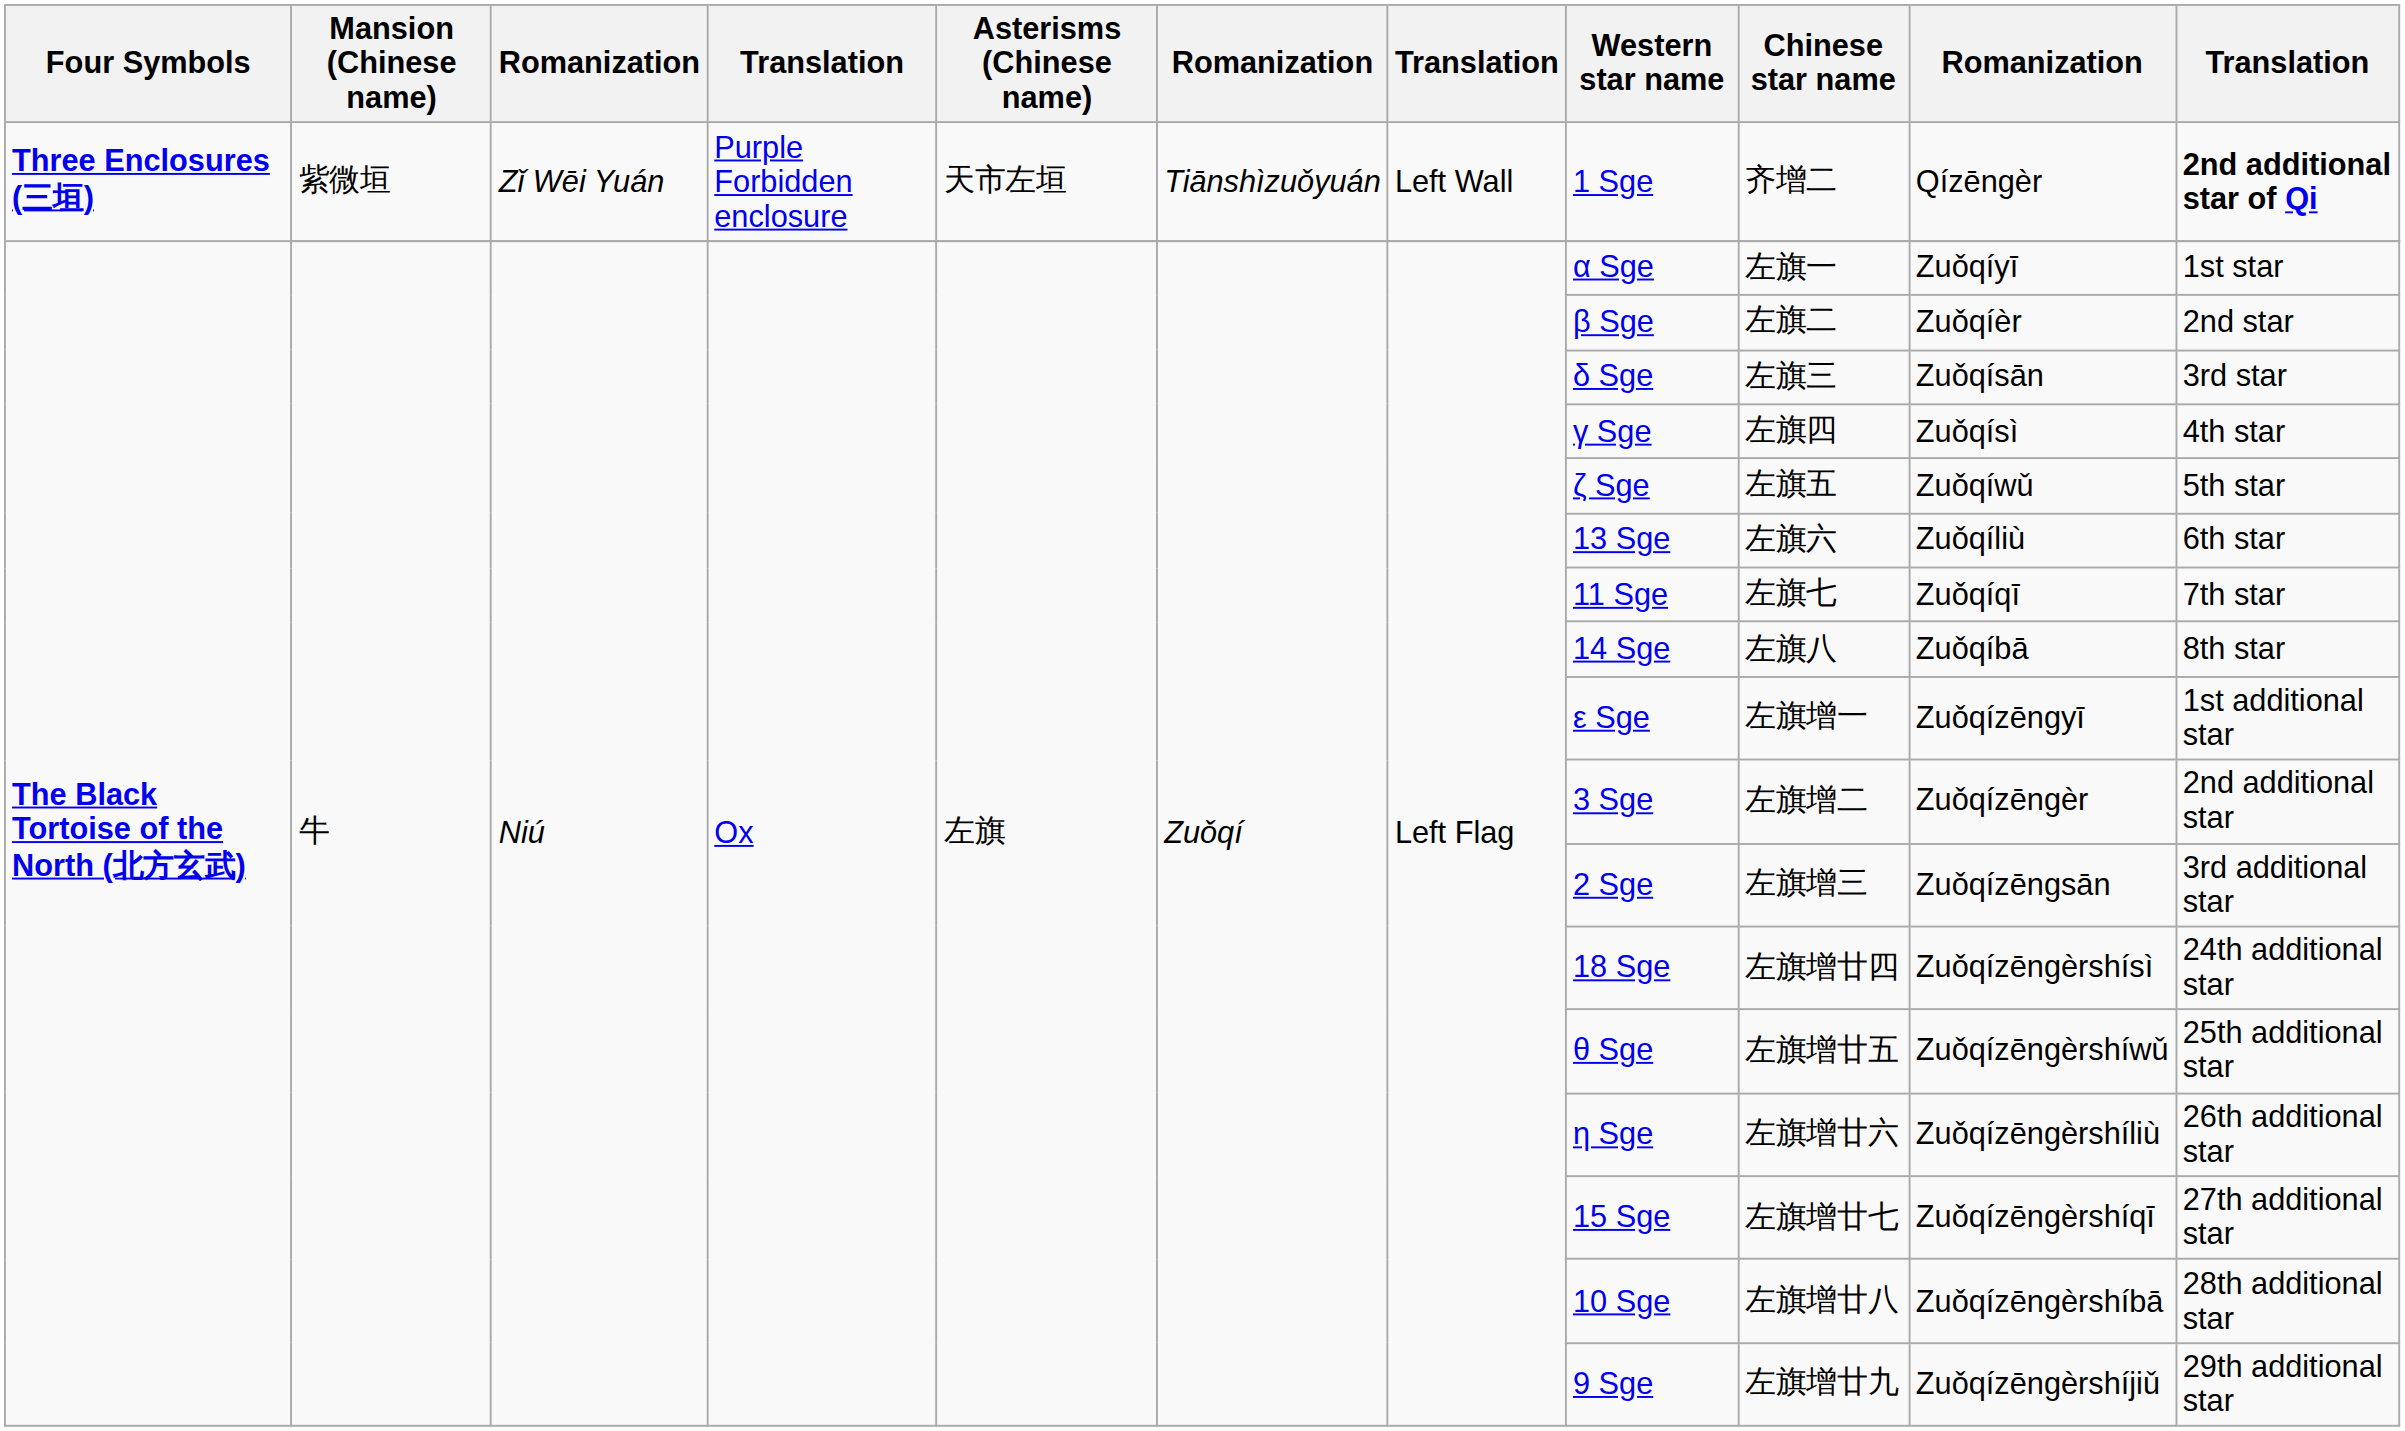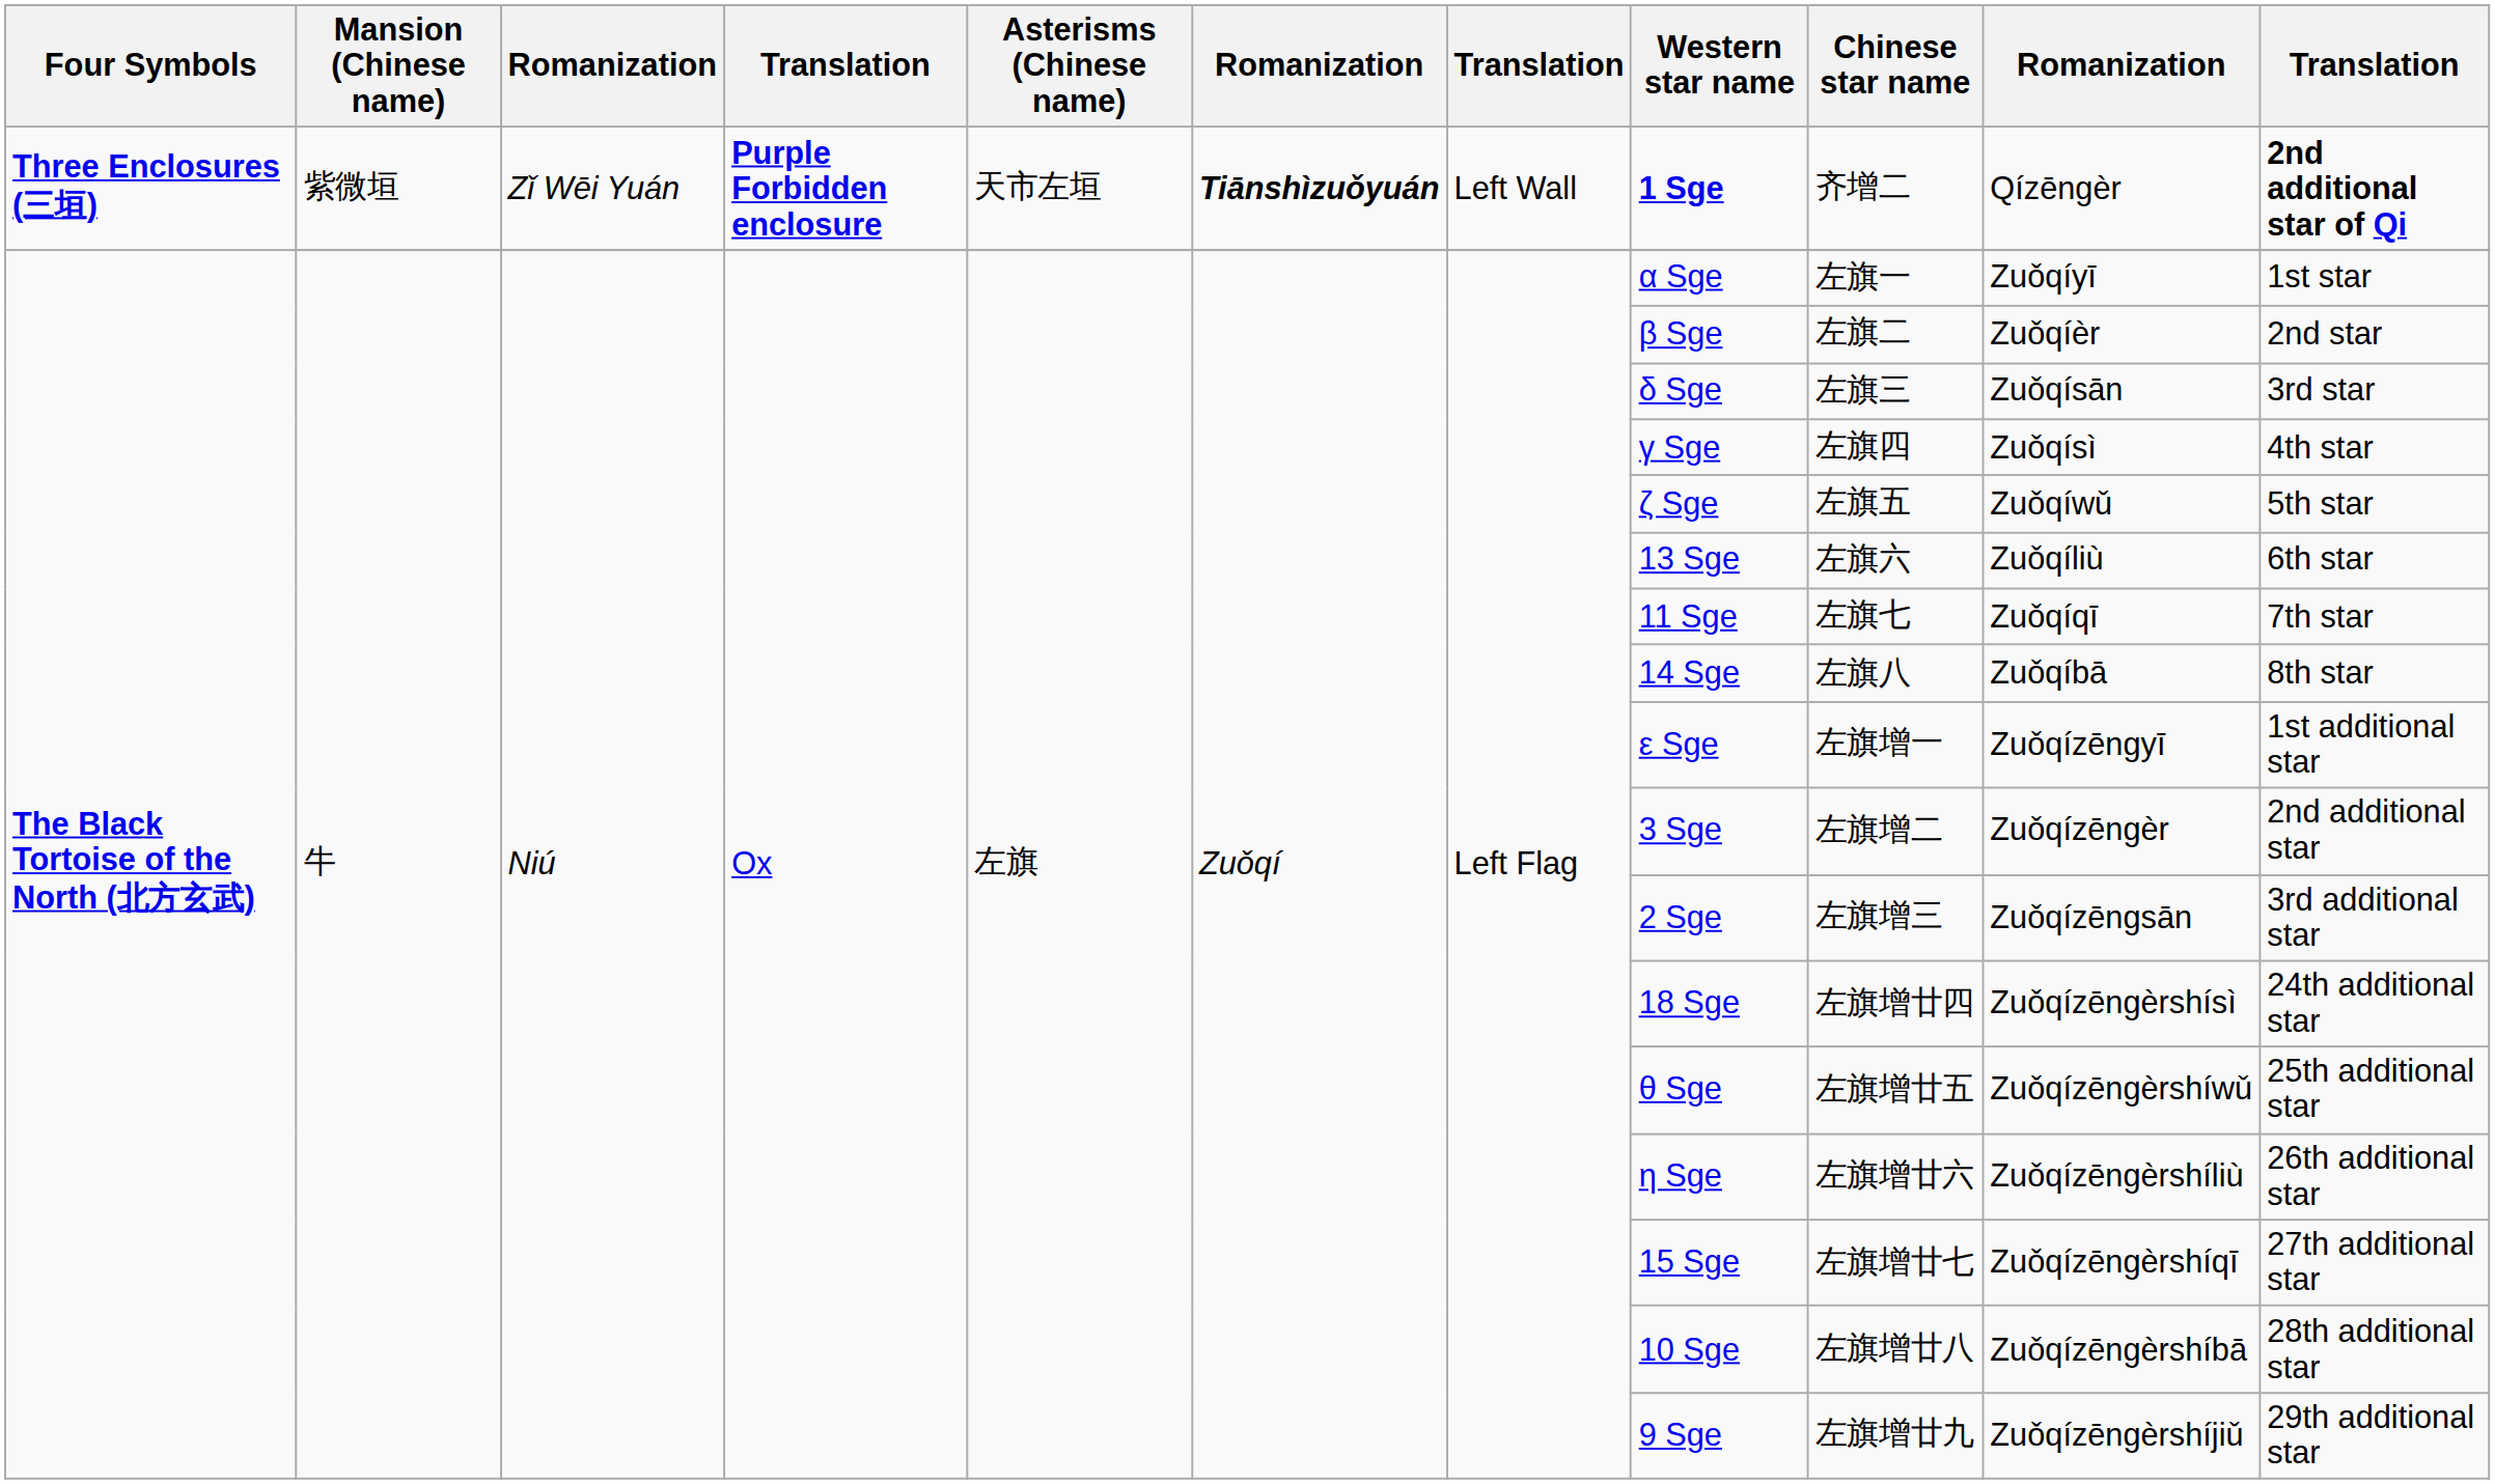紫微垣 | column 4: normal -> bold
紫微垣 | column 6: normal -> bold
紫微垣 | Western star name: normal -> bold
